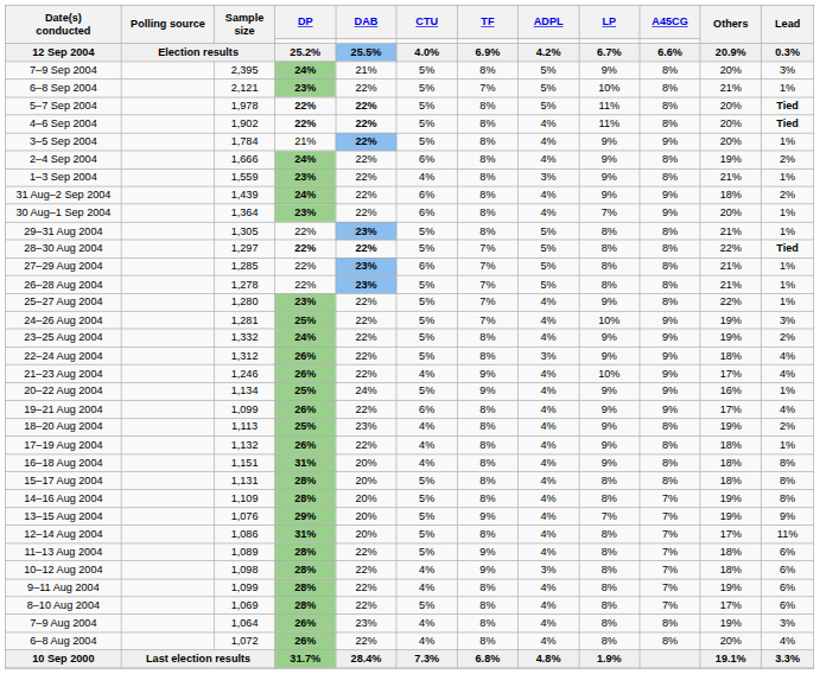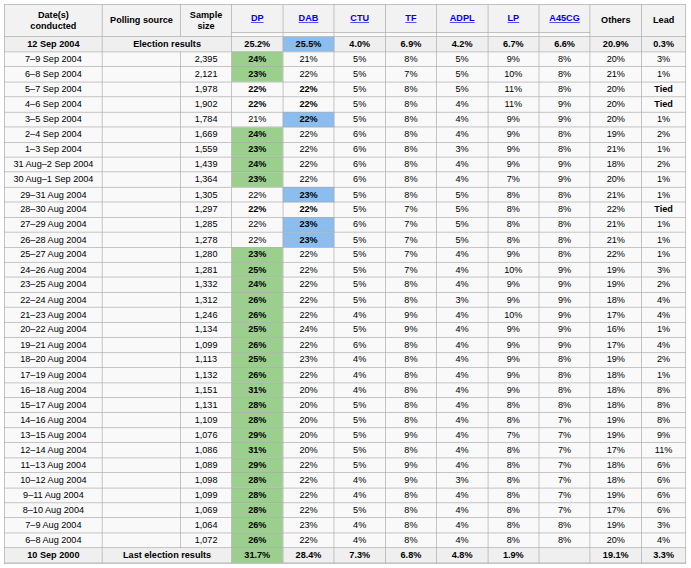4–6 Sep 2004 | A45CG: 8% -> 9%
2–4 Sep 2004 | Sample size: 1,666 -> 1,669
1–3 Sep 2004 | CTU: 4% -> 6%
11–13 Aug 2004 | DP: 28% -> 29%
